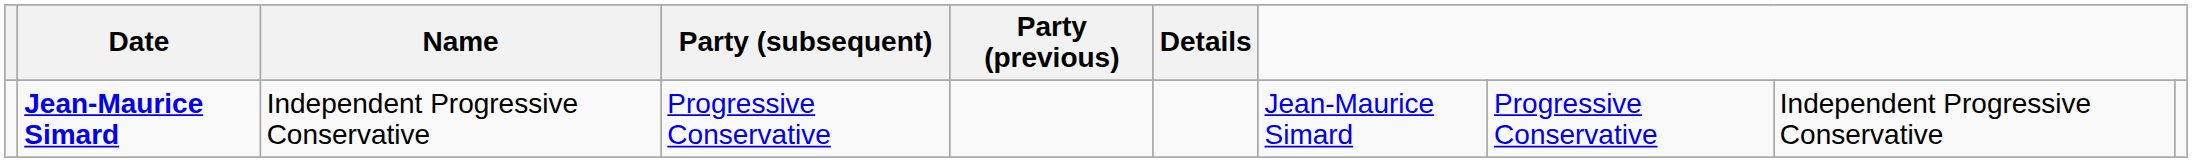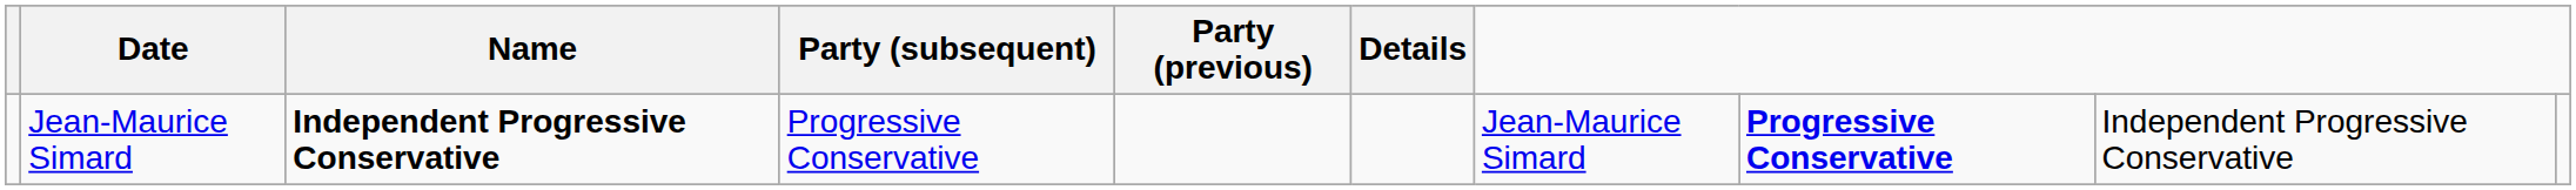row 2 | Date: bold -> normal
row 2 | Name: normal -> bold
row 2 | column 8: normal -> bold
